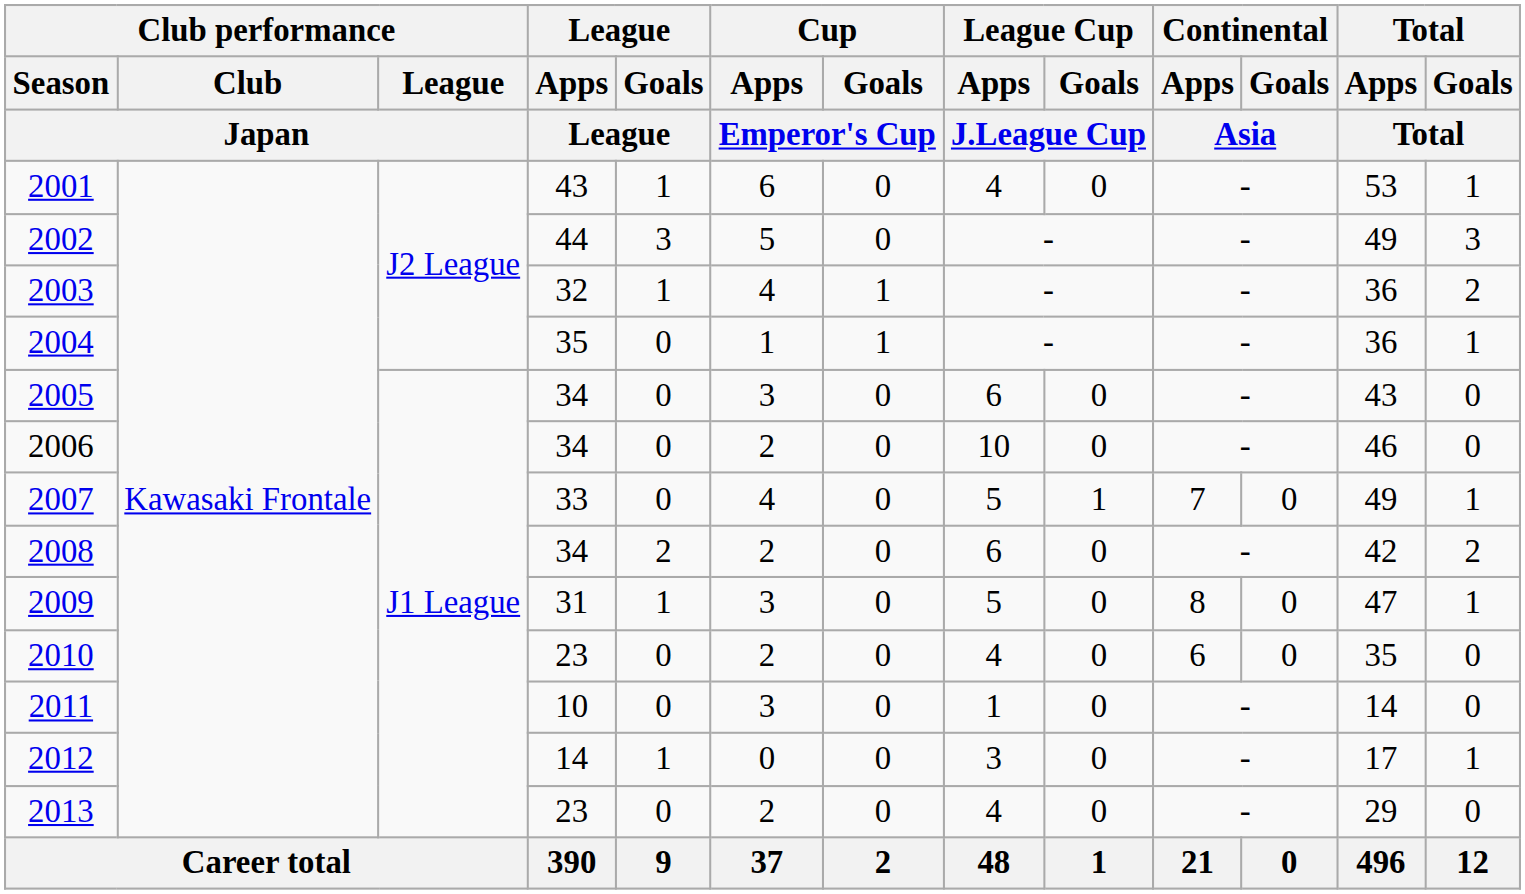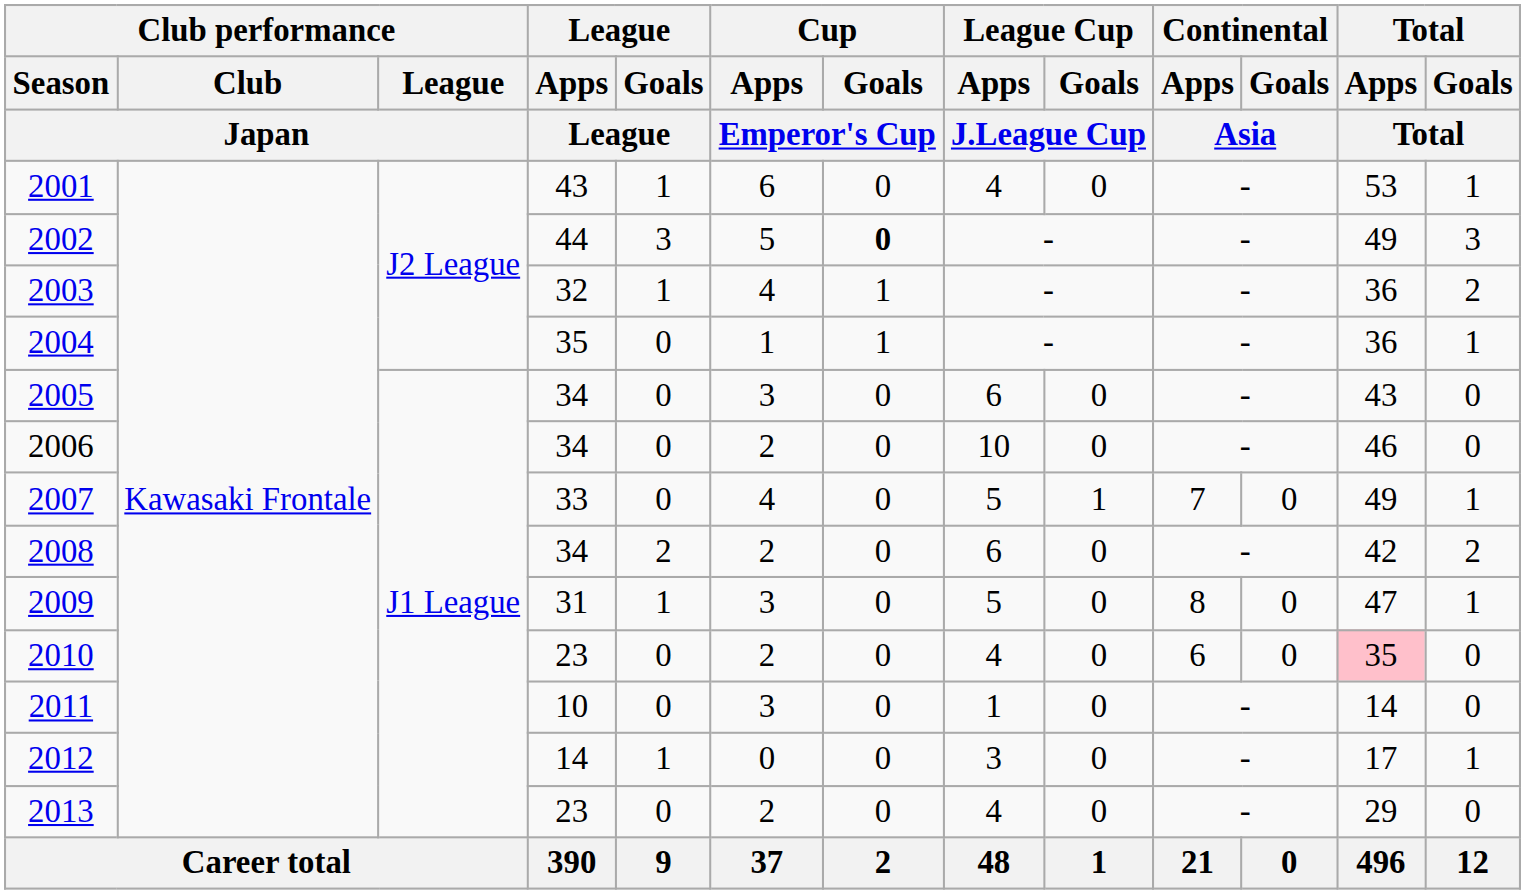2002 | Cup / Goals / Emperor's Cup: normal -> bold
2010 | Total / Apps / Total: no background -> pink background
